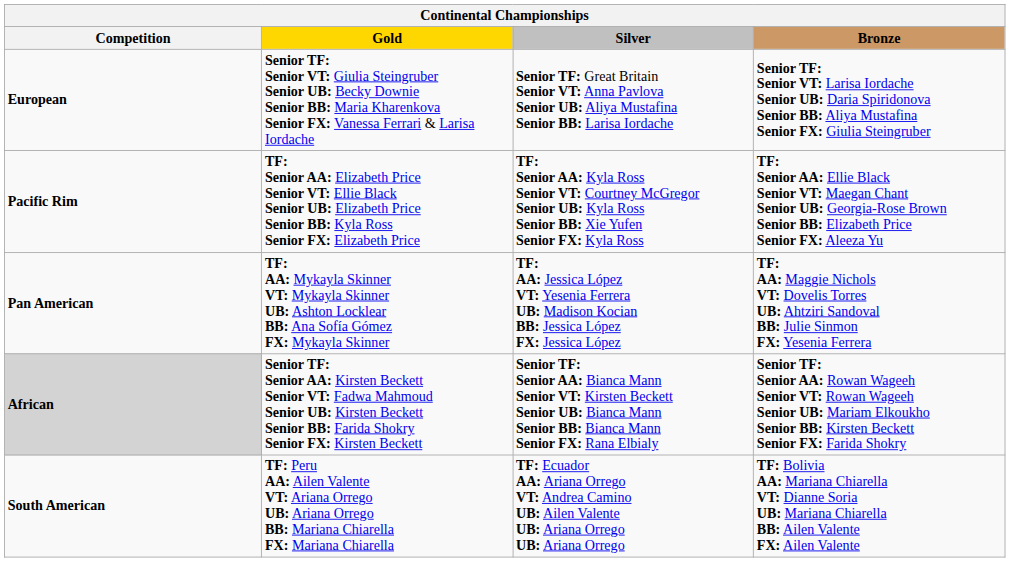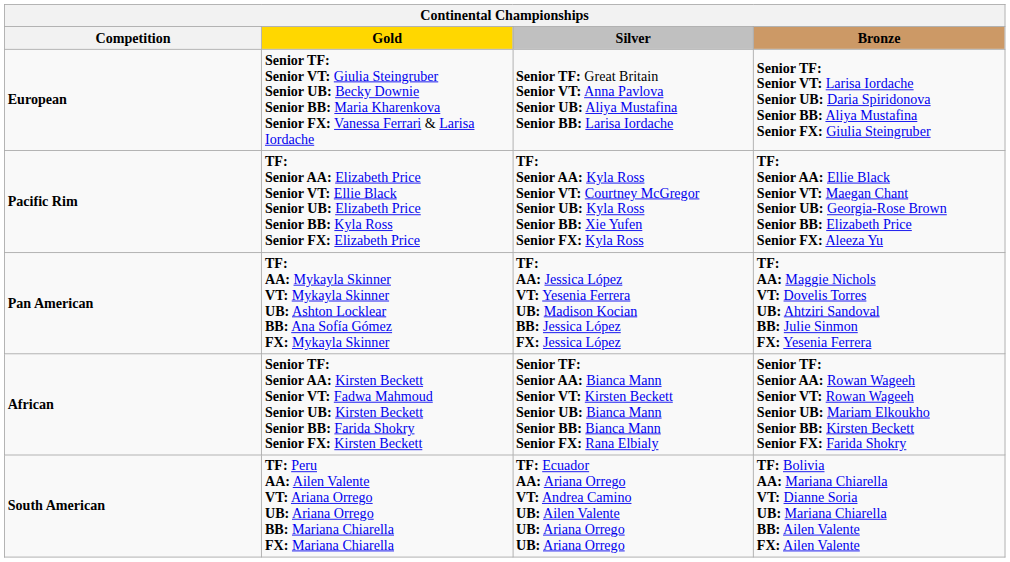African | Competition: lightgrey background -> no background
